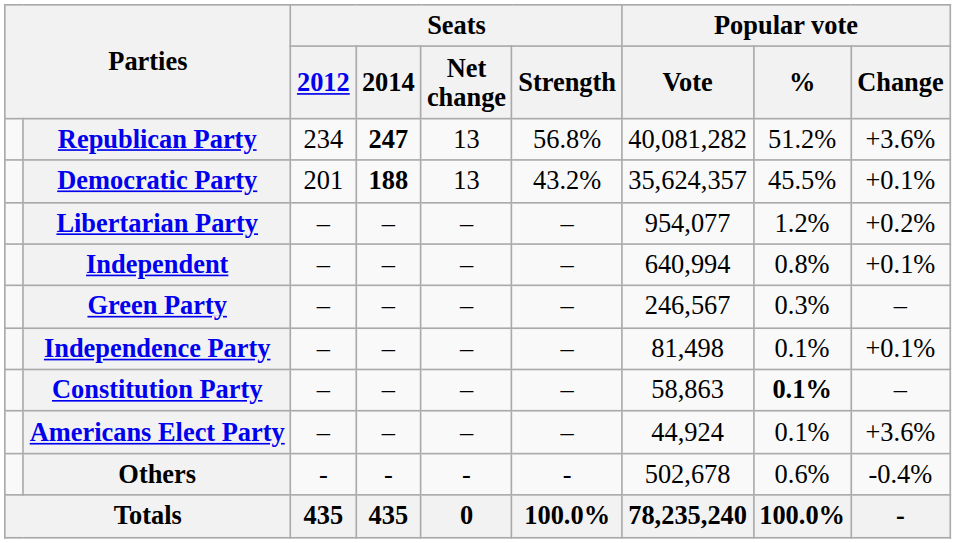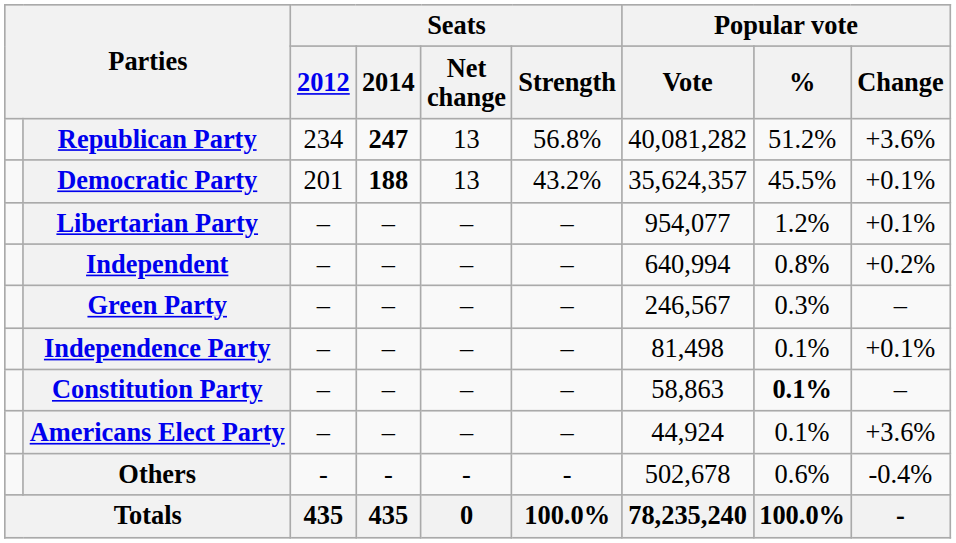Libertarian Party | Popular vote / Change: +0.2% -> +0.1%
Independent | Popular vote / Change: +0.1% -> +0.2%
